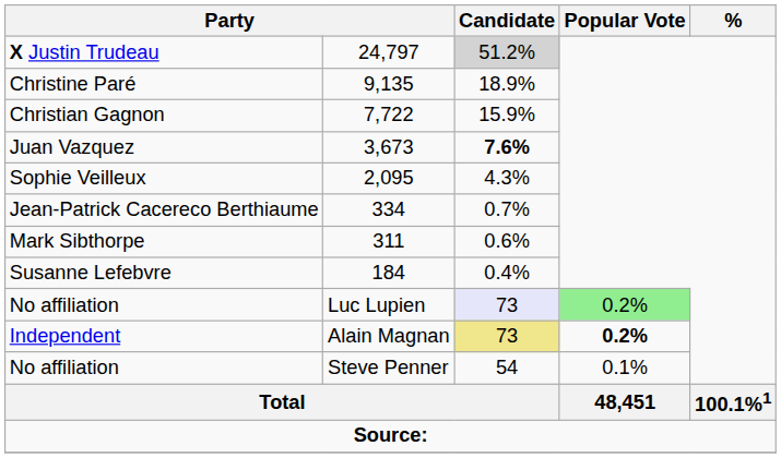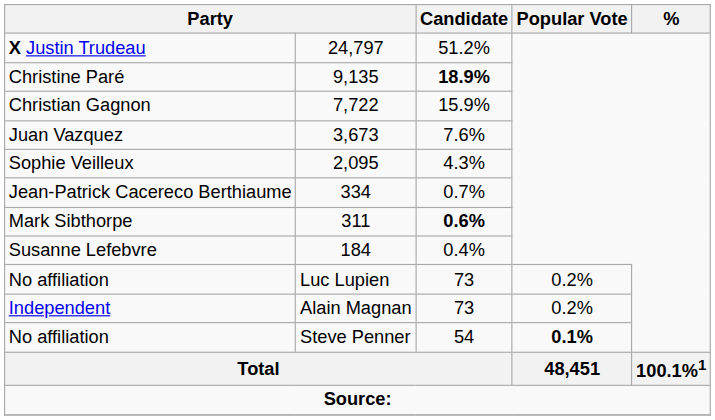X Justin Trudeau | Candidate: lightgrey background -> no background
Christine Paré | Candidate: normal -> bold
Juan Vazquez | Candidate: bold -> normal
Mark Sibthorpe | Candidate: normal -> bold
No affiliation / Luc Lupien | Candidate: lavender background -> no background
No affiliation / Luc Lupien | Popular Vote: lightgreen background -> no background
Independent | Candidate: khaki background -> no background
Independent | Popular Vote: bold -> normal
No affiliation / Steve Penner | Popular Vote: normal -> bold
